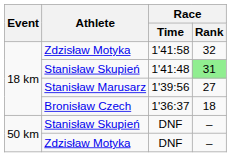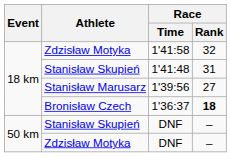1'41:48 | Race / Rank: lightgreen background -> no background
1'36:37 | Race / Rank: normal -> bold
